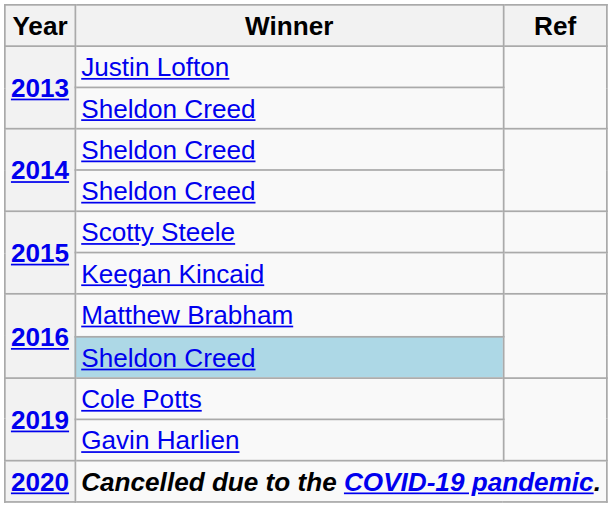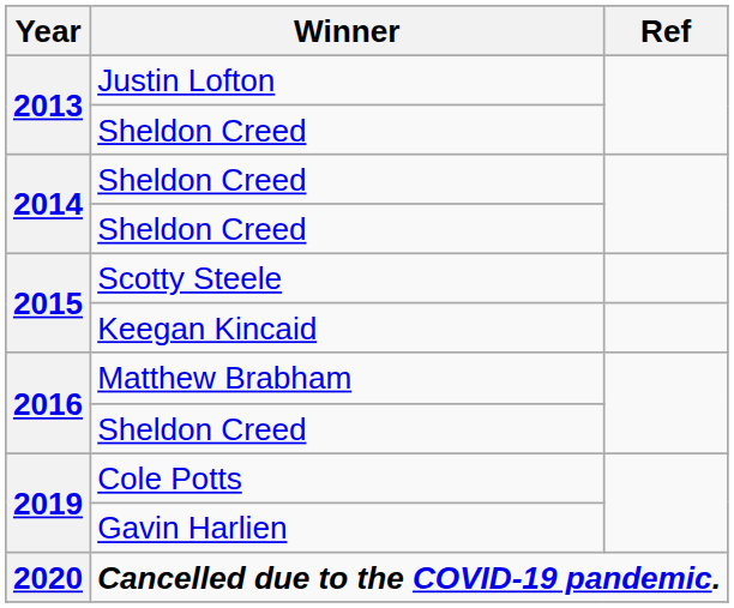2016 / Sheldon Creed | Winner: lightblue background -> no background
